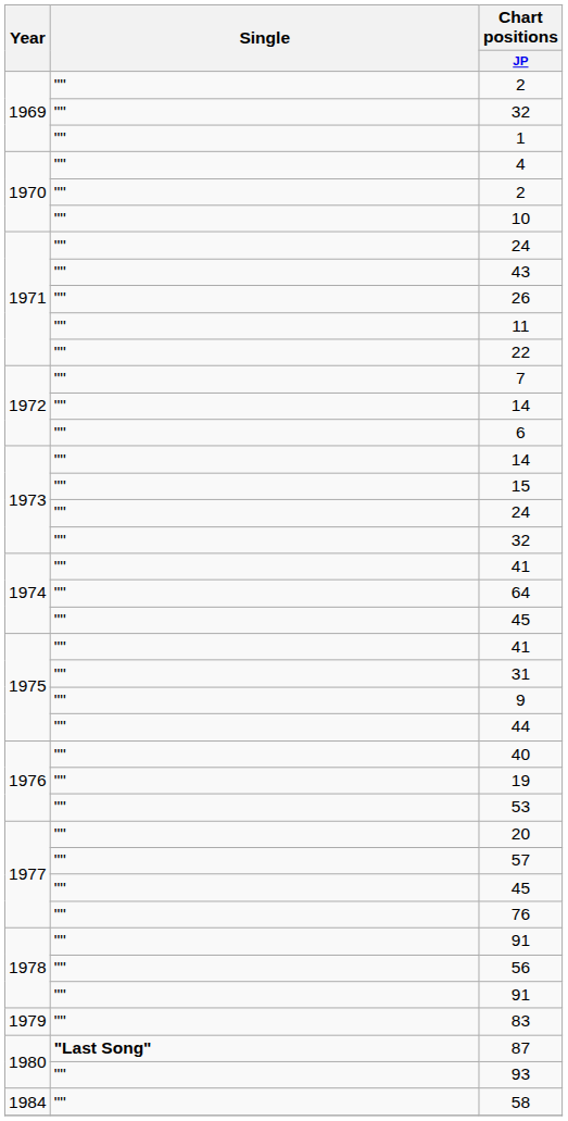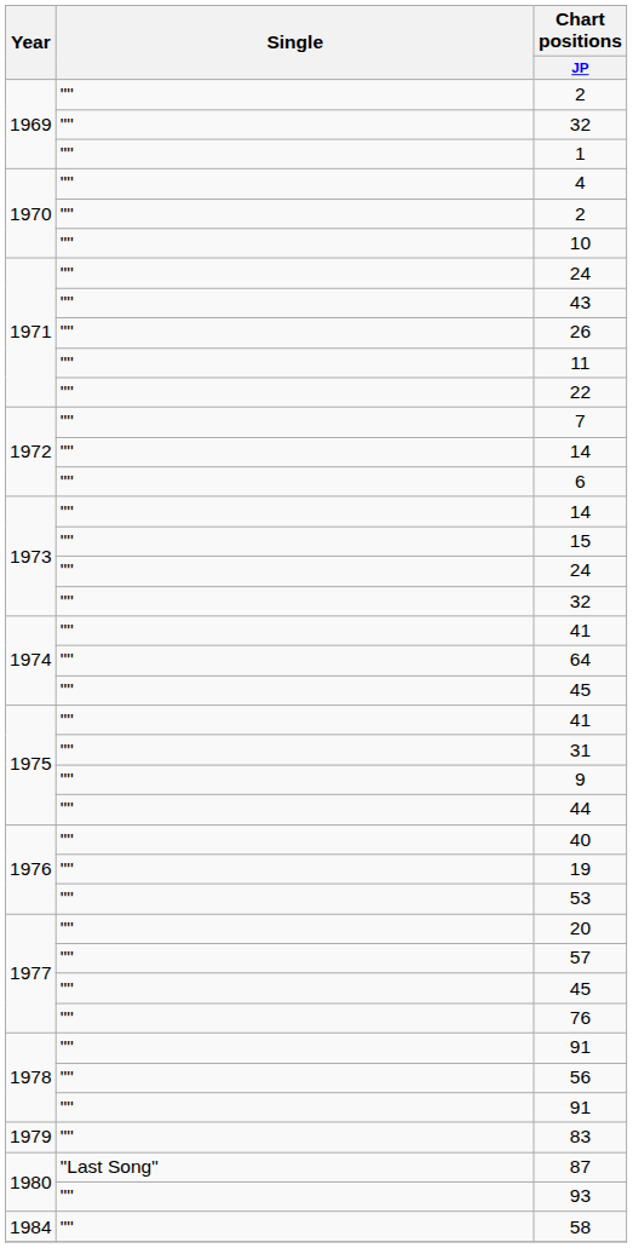87 | Single: bold -> normal
